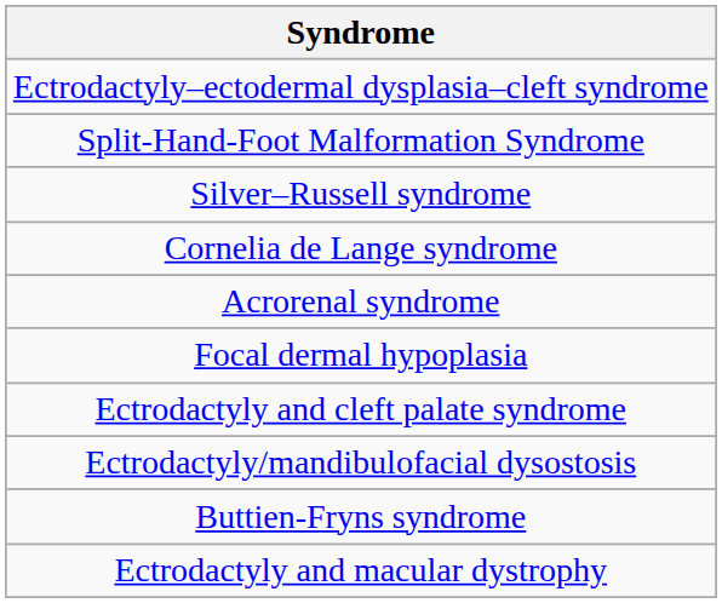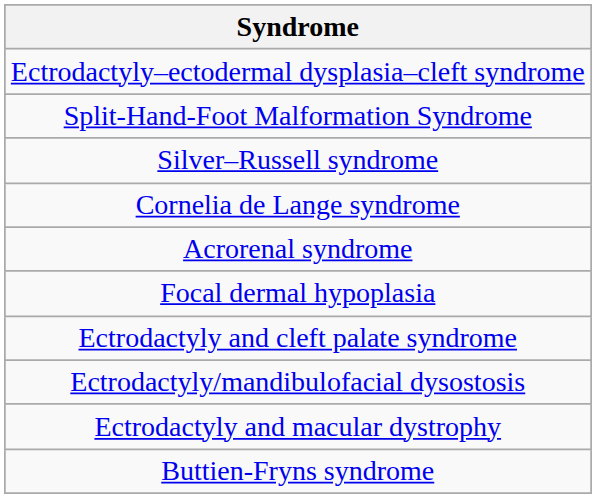row 10 | column 1: Buttien-Fryns syndrome -> Ectrodactyly and macular dystrophy
row 11 | column 1: Ectrodactyly and macular dystrophy -> Buttien-Fryns syndrome
